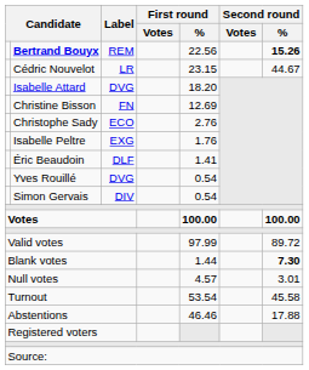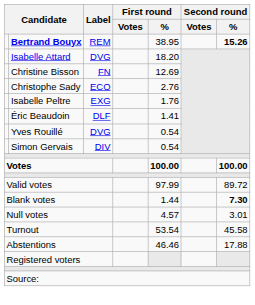Bertrand Bouyx | First round / %: 22.56 -> 38.95
- row: Cédric Nouvelot | LR | 23.15 | 44.67
